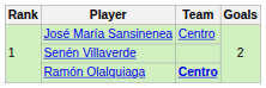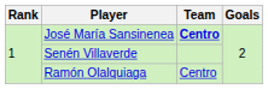José María Sansinenea | Team: normal -> bold
Ramón Olalquiaga | Team: bold -> normal
